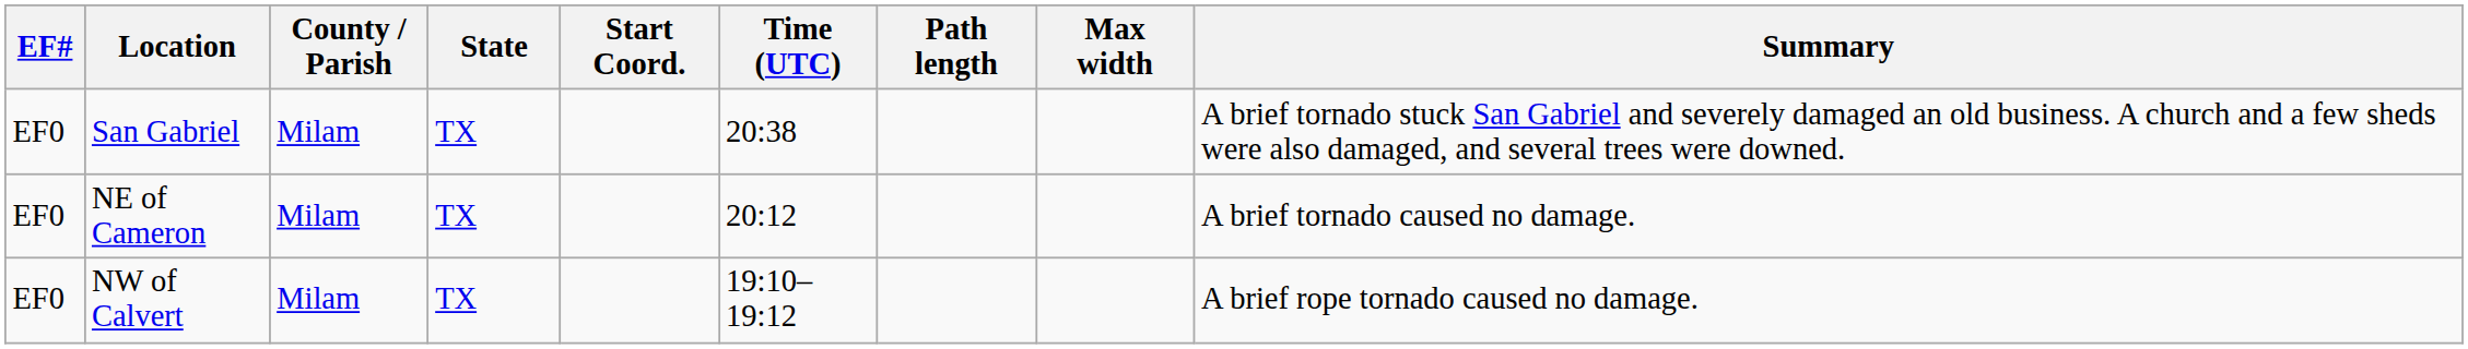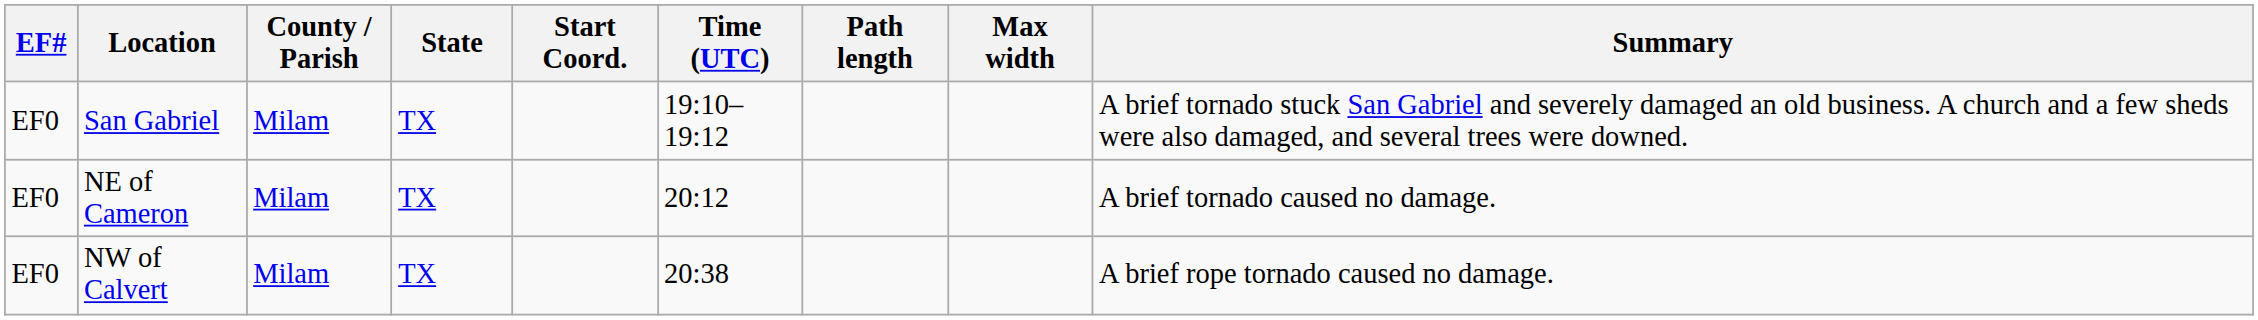San Gabriel | Time (UTC): 20:38 -> 19:10–19:12
NW of Calvert | Time (UTC): 19:10–19:12 -> 20:38
